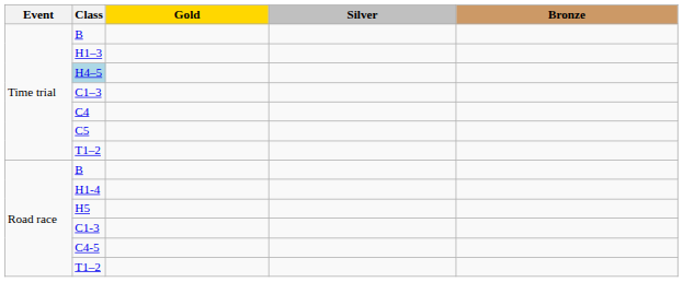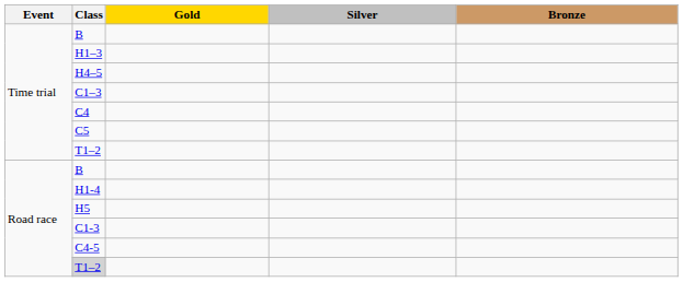H4–5 | Class: lightblue background -> no background
Road race / T1–2 | Class: no background -> lightgrey background
